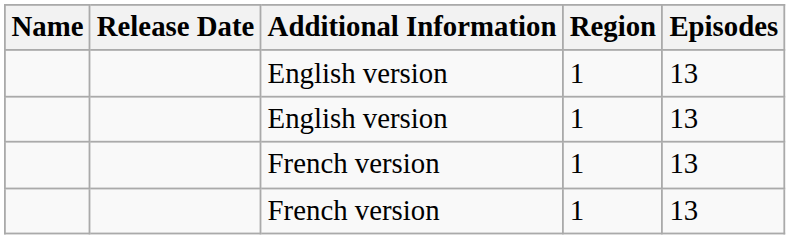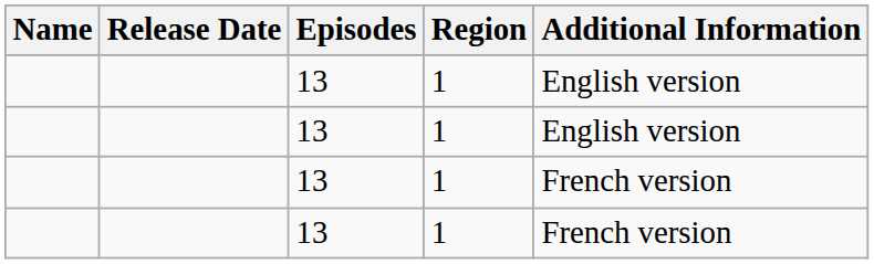columns swapped: Episodes <-> Additional Information
